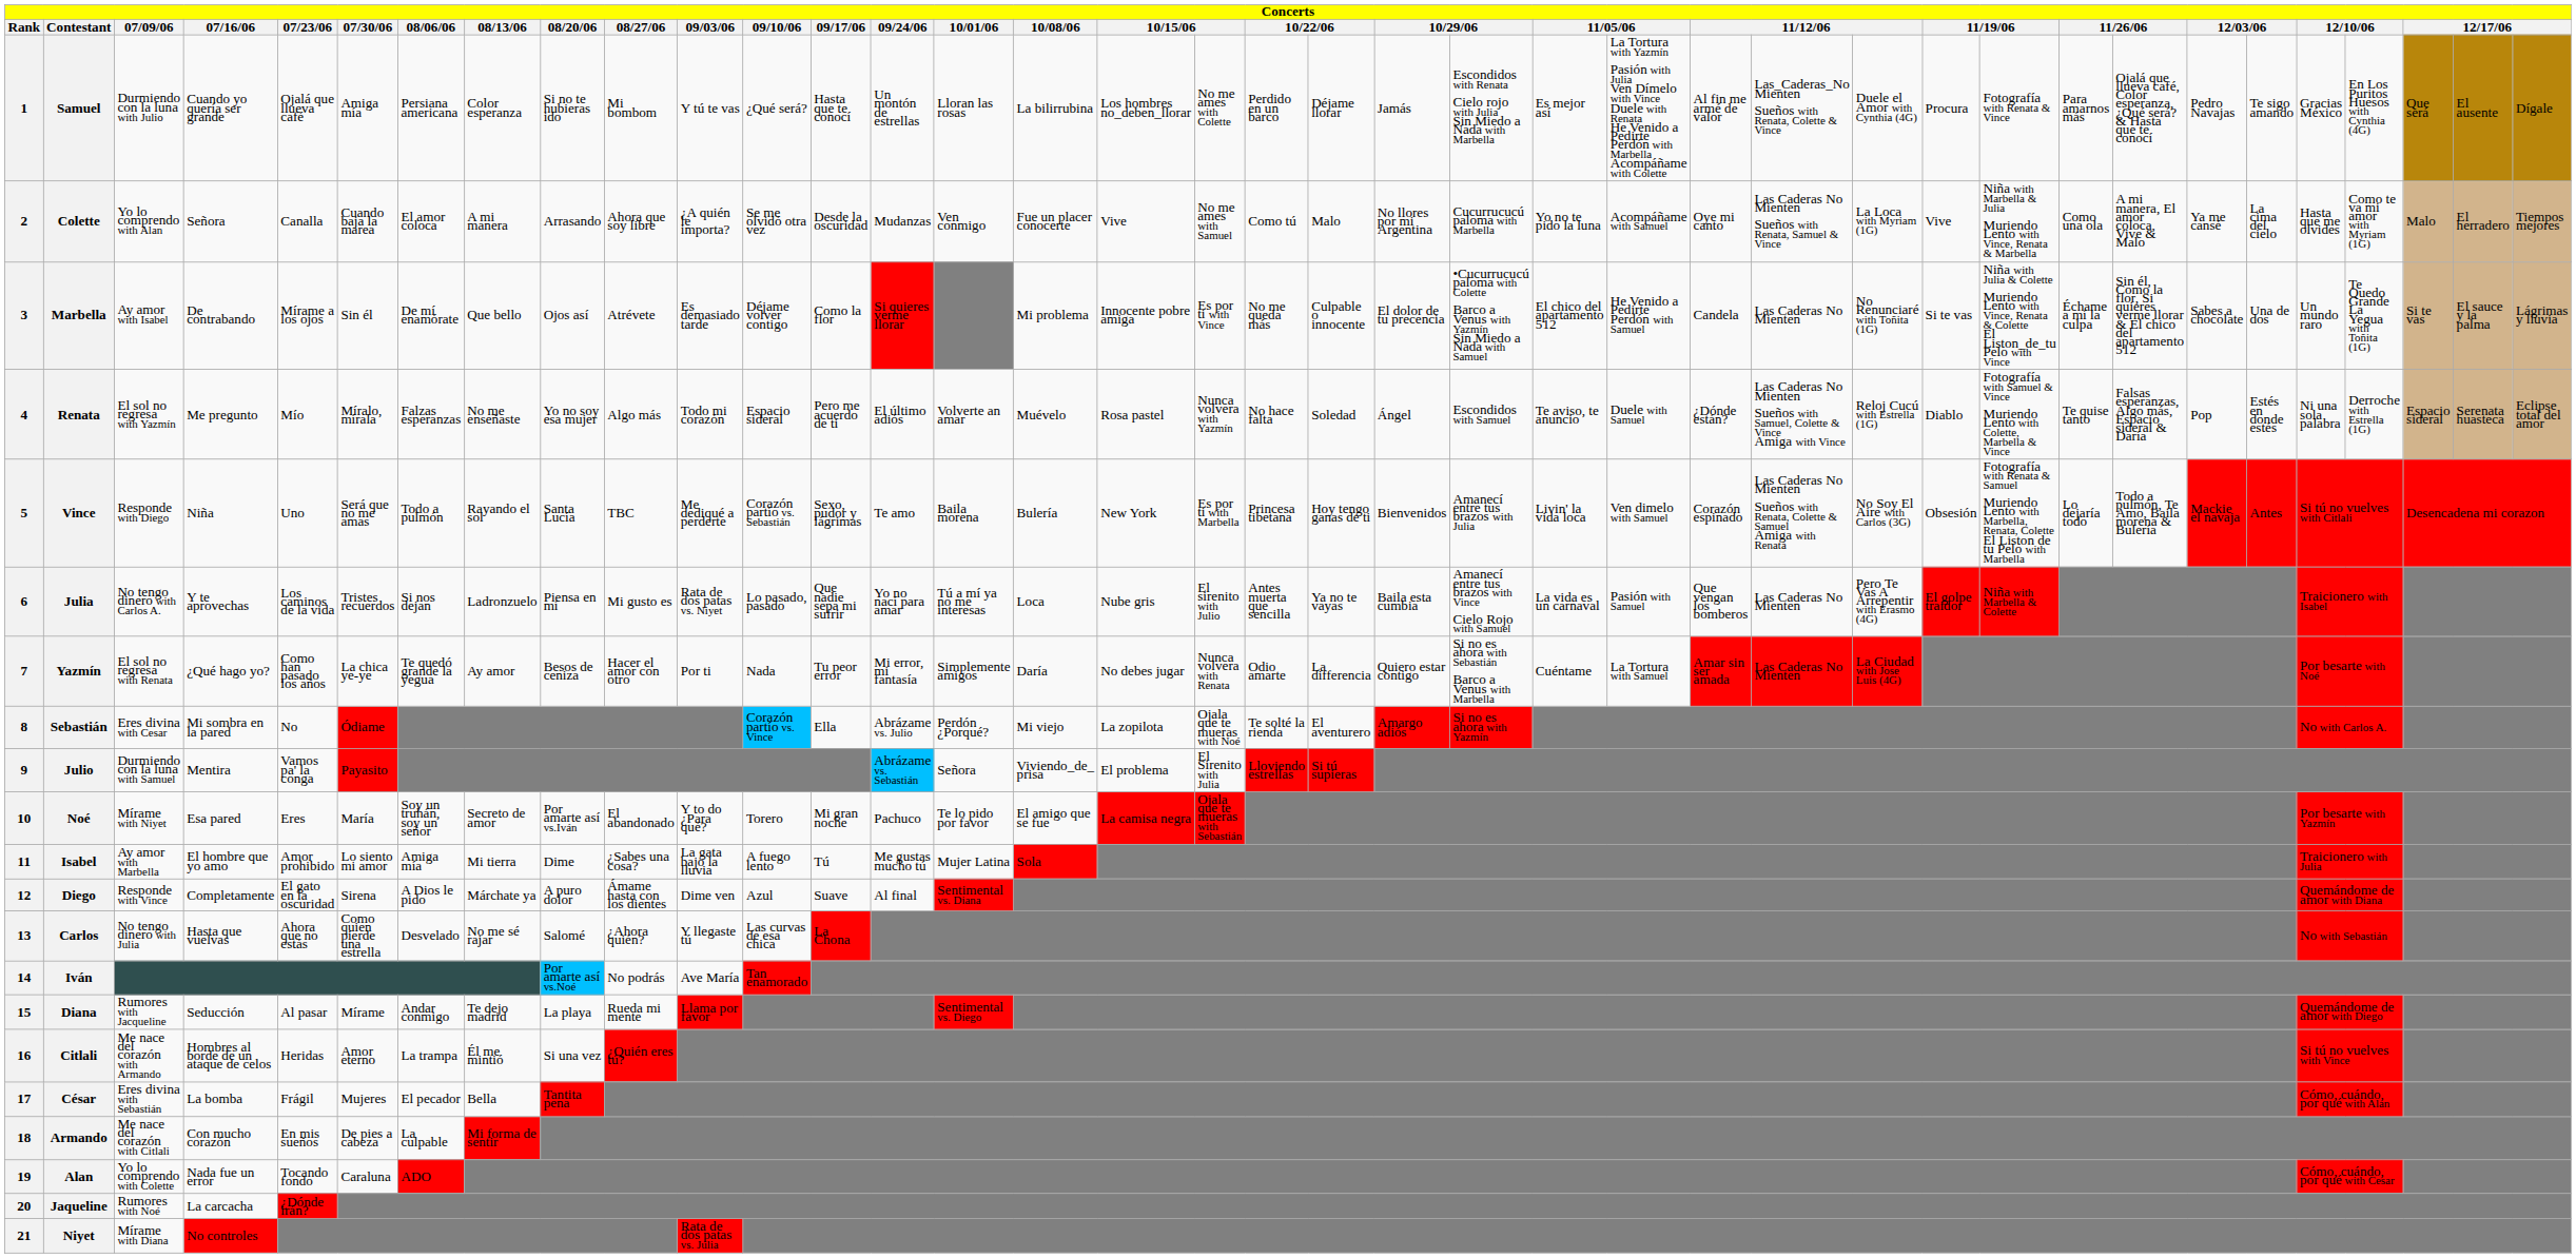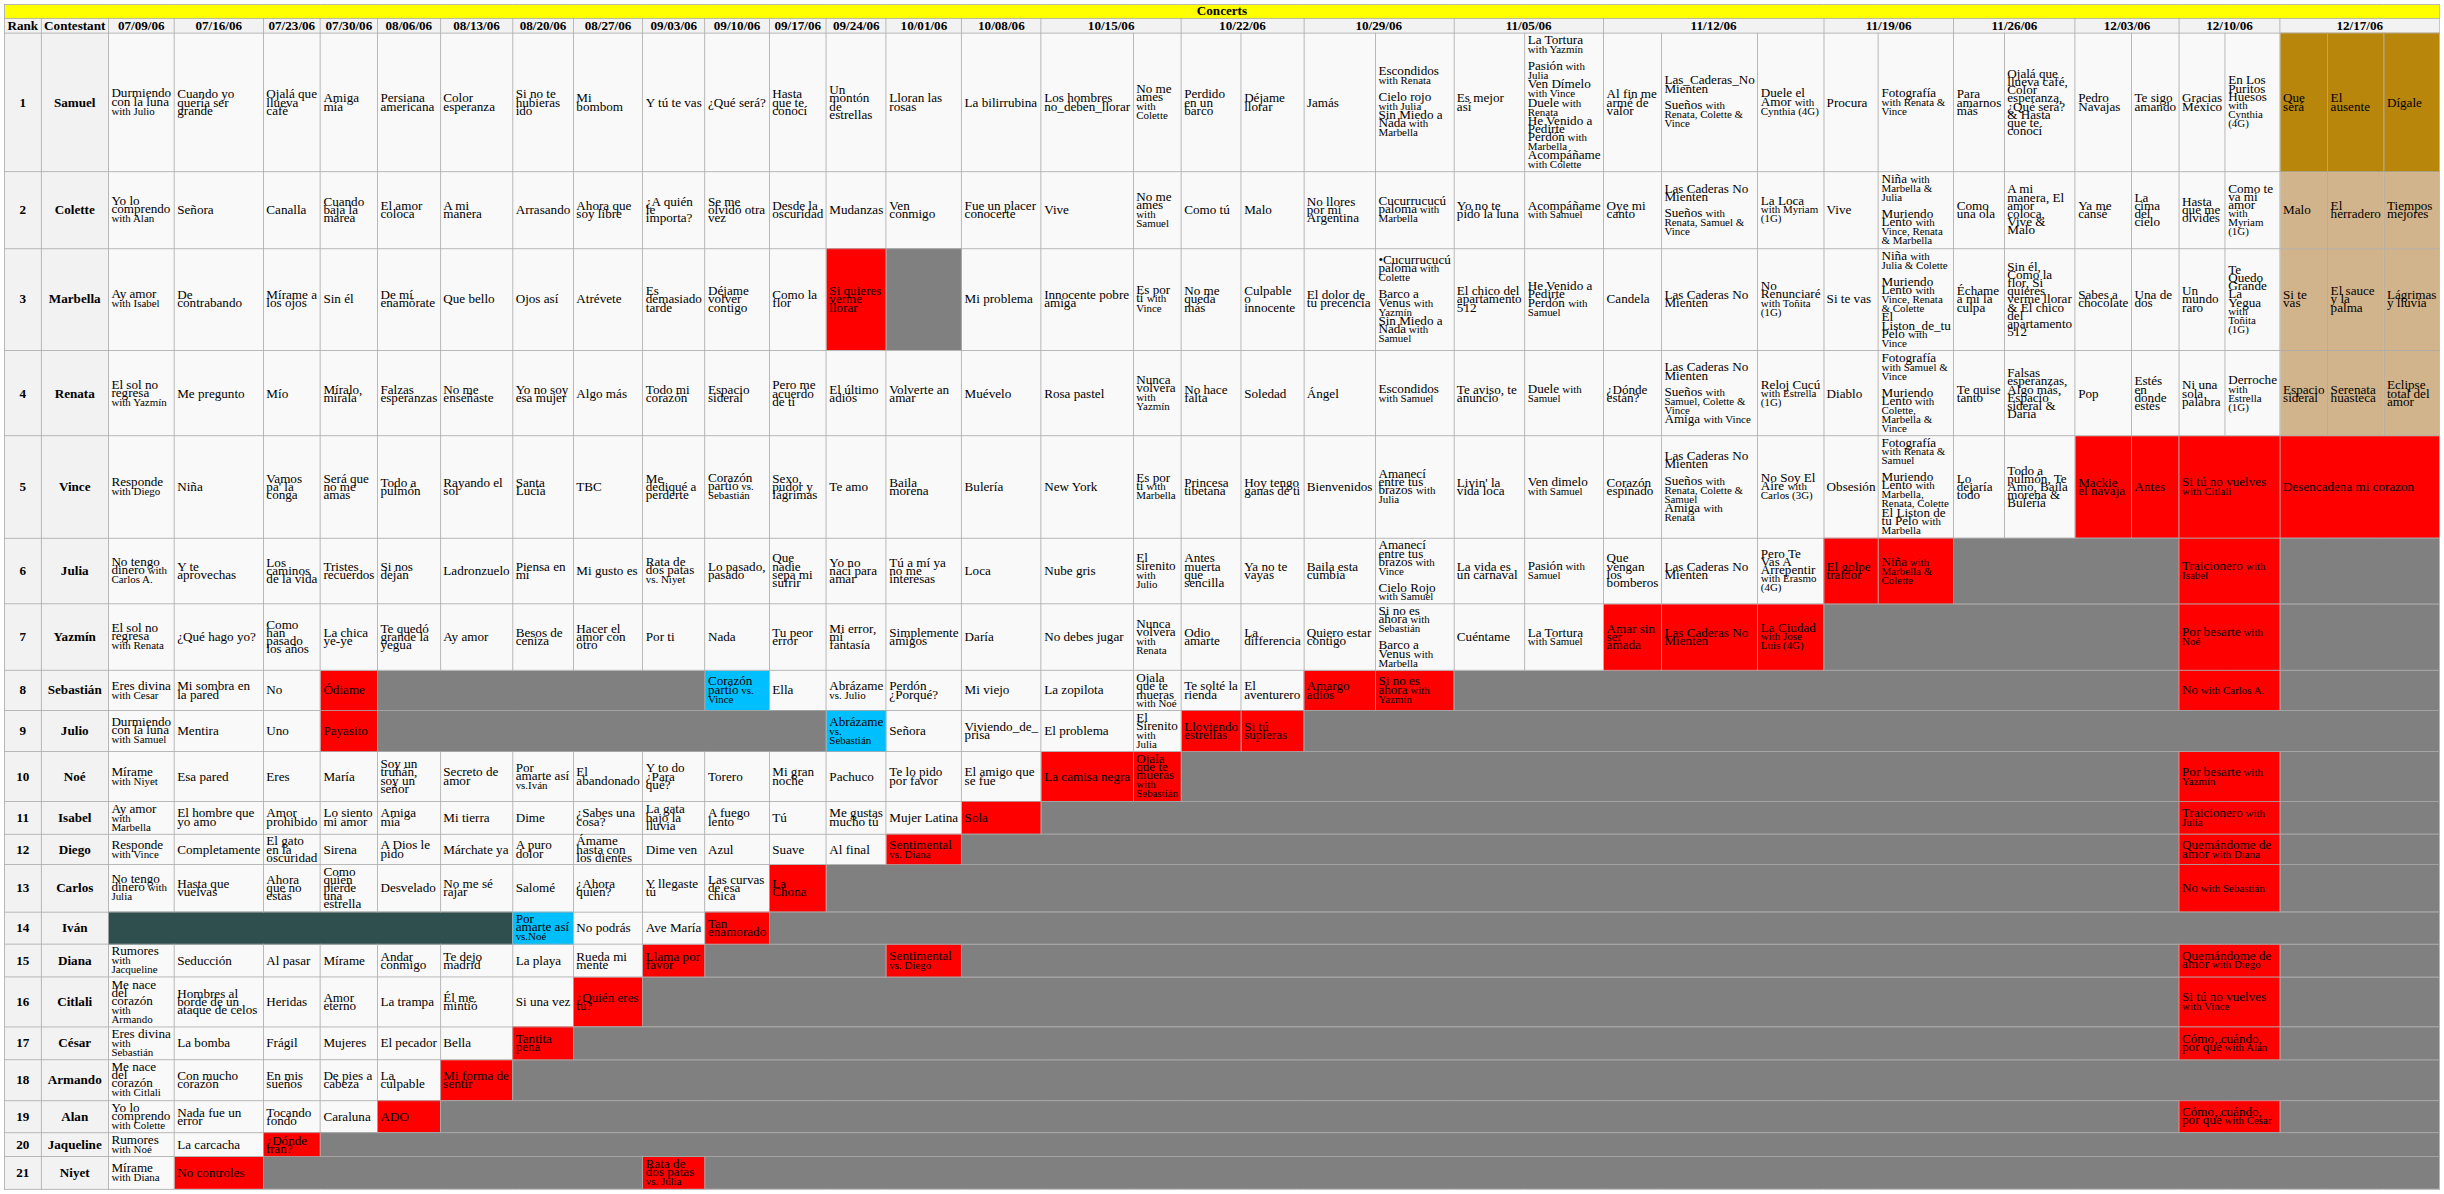Vince | Concerts / 07/23/06: Uno -> Vamos pa' la conga
Julio | Concerts / 07/23/06: Vamos pa' la conga -> Uno
